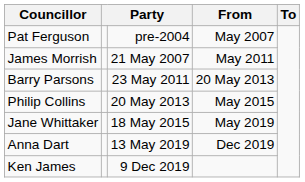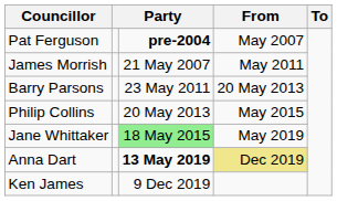Pat Ferguson | column 3: normal -> bold
Jane Whittaker | column 3: no background -> lightgreen background
Anna Dart | column 3: normal -> bold
Anna Dart | From: no background -> khaki background
